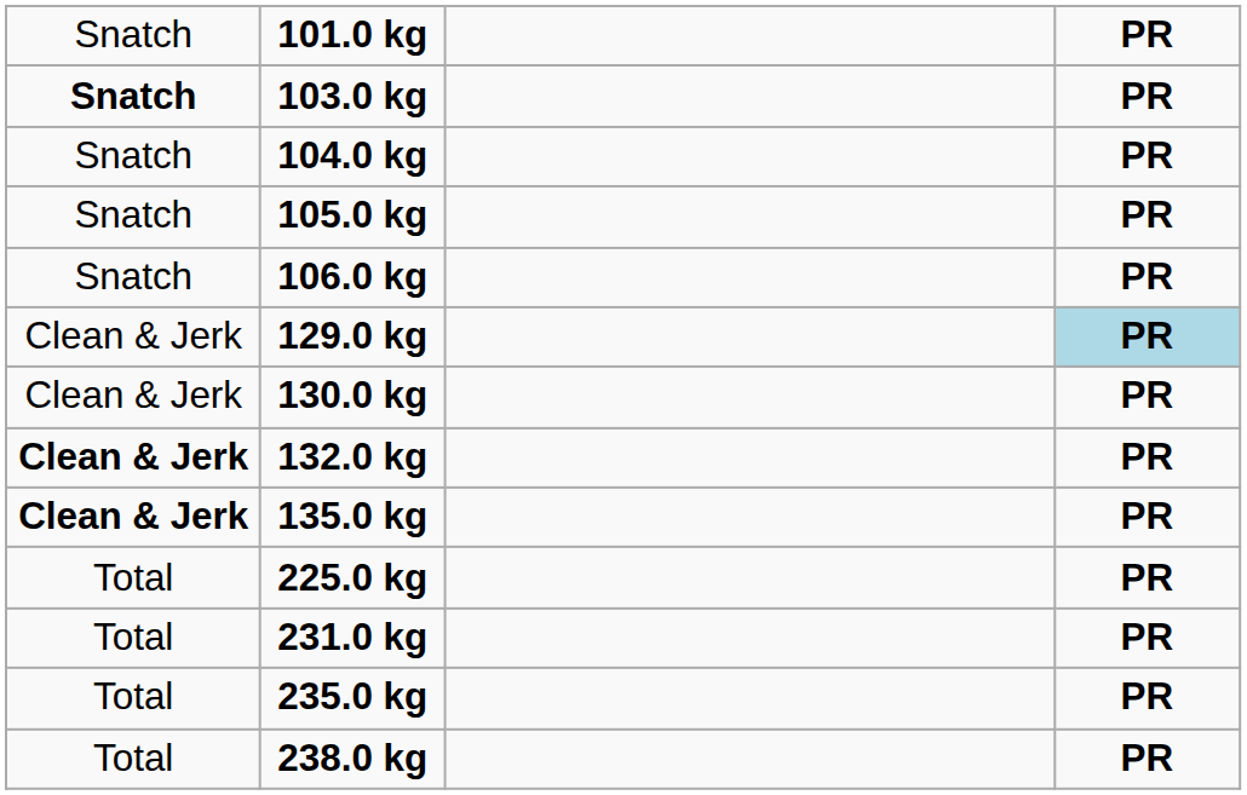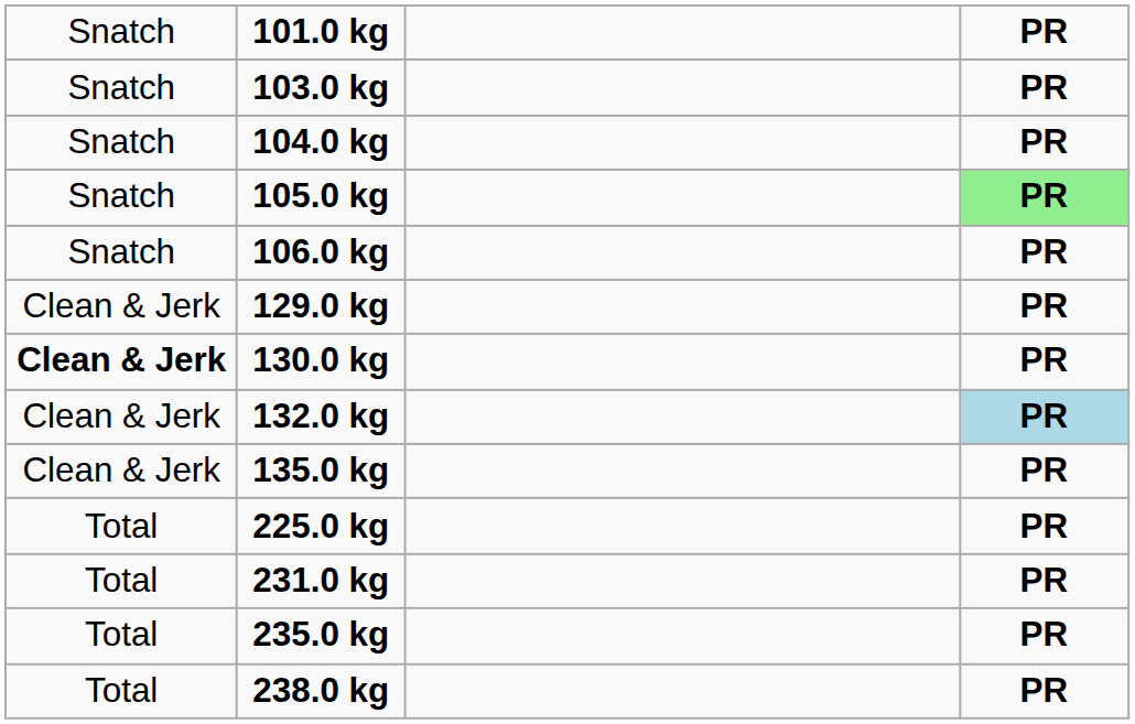103.0 kg | column 1: bold -> normal
105.0 kg | column 4: no background -> lightgreen background
129.0 kg | column 4: lightblue background -> no background
130.0 kg | column 1: normal -> bold
132.0 kg | column 1: bold -> normal
132.0 kg | column 4: no background -> lightblue background
135.0 kg | column 1: bold -> normal
